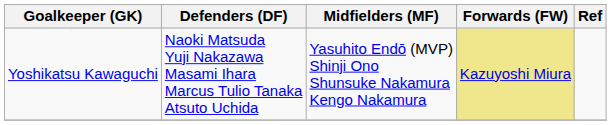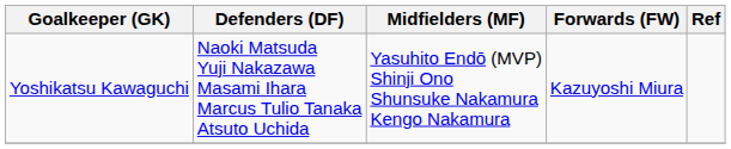Yoshikatsu Kawaguchi | Forwards (FW): khaki background -> no background
